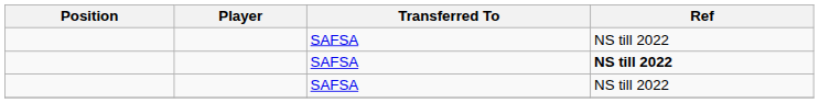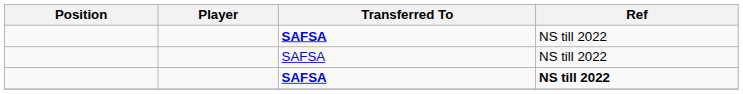row 2 | Transferred To: normal -> bold
row 3 | Ref: bold -> normal
row 4 | Transferred To: normal -> bold
row 4 | Ref: normal -> bold
